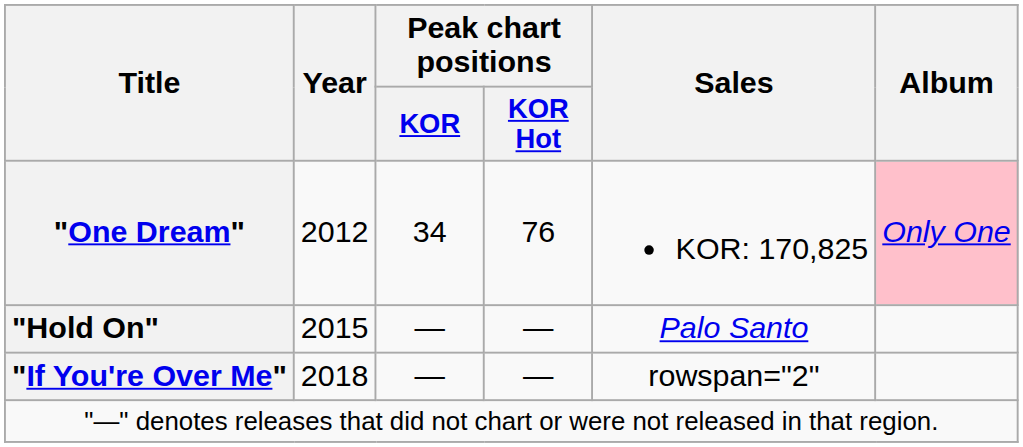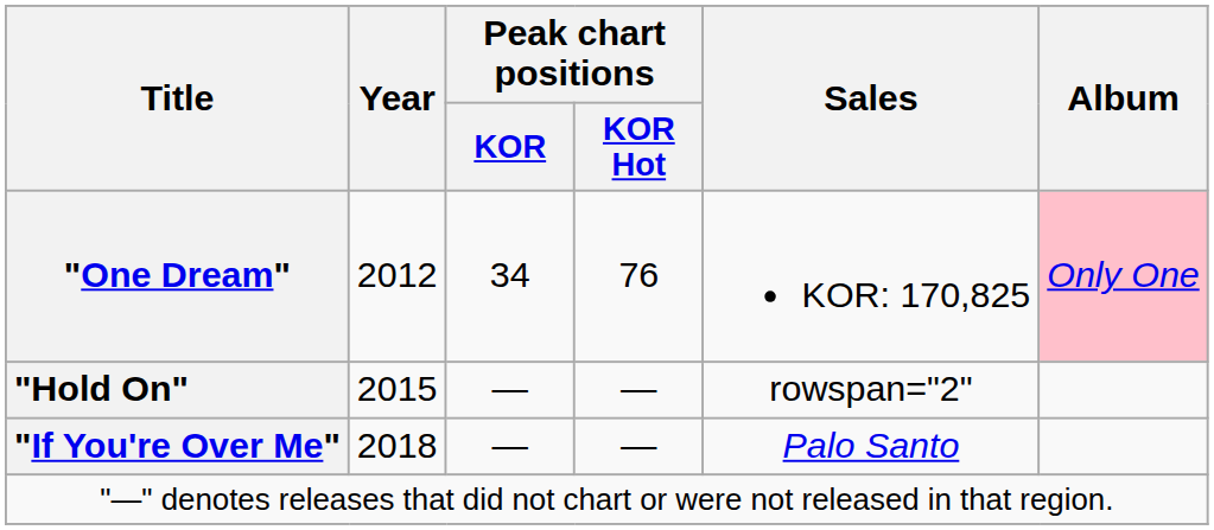"Hold On" | Sales: Palo Santo -> rowspan="2"
"If You're Over Me" | Sales: rowspan="2" -> Palo Santo
